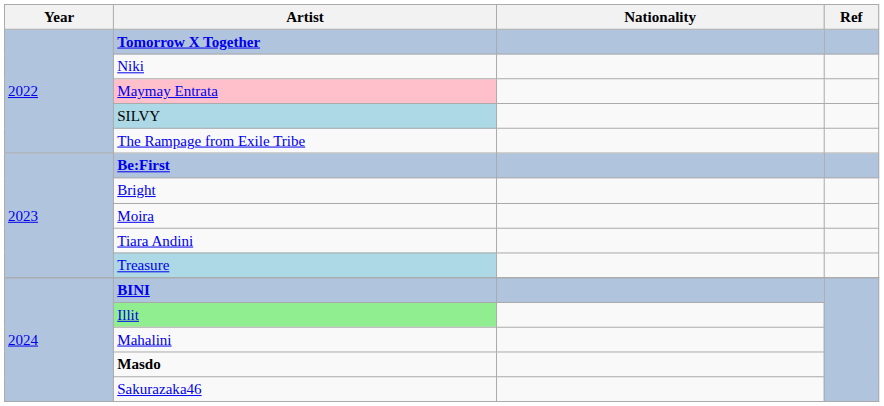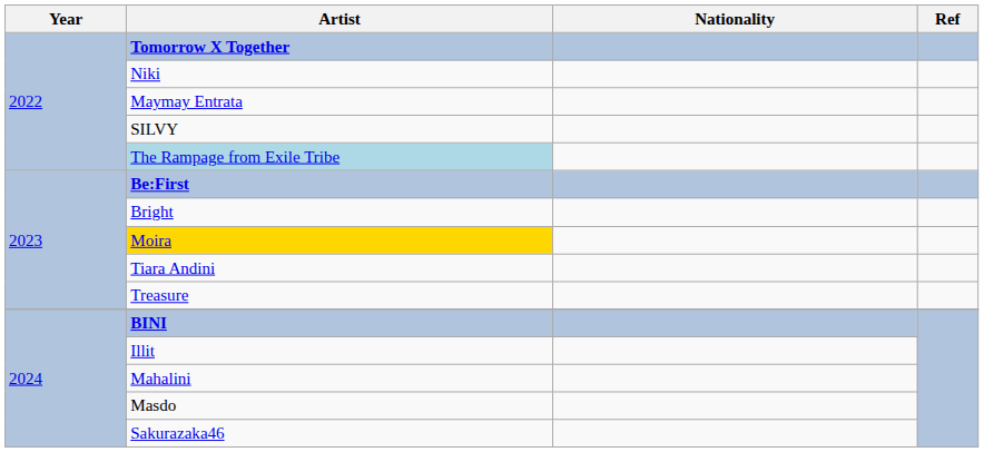Maymay Entrata | Artist: pink background -> no background
SILVY | Artist: lightblue background -> no background
The Rampage from Exile Tribe | Artist: no background -> lightblue background
Moira | Artist: no background -> gold background
Treasure | Artist: lightblue background -> no background
Illit | Artist: lightgreen background -> no background
Masdo | Artist: bold -> normal
